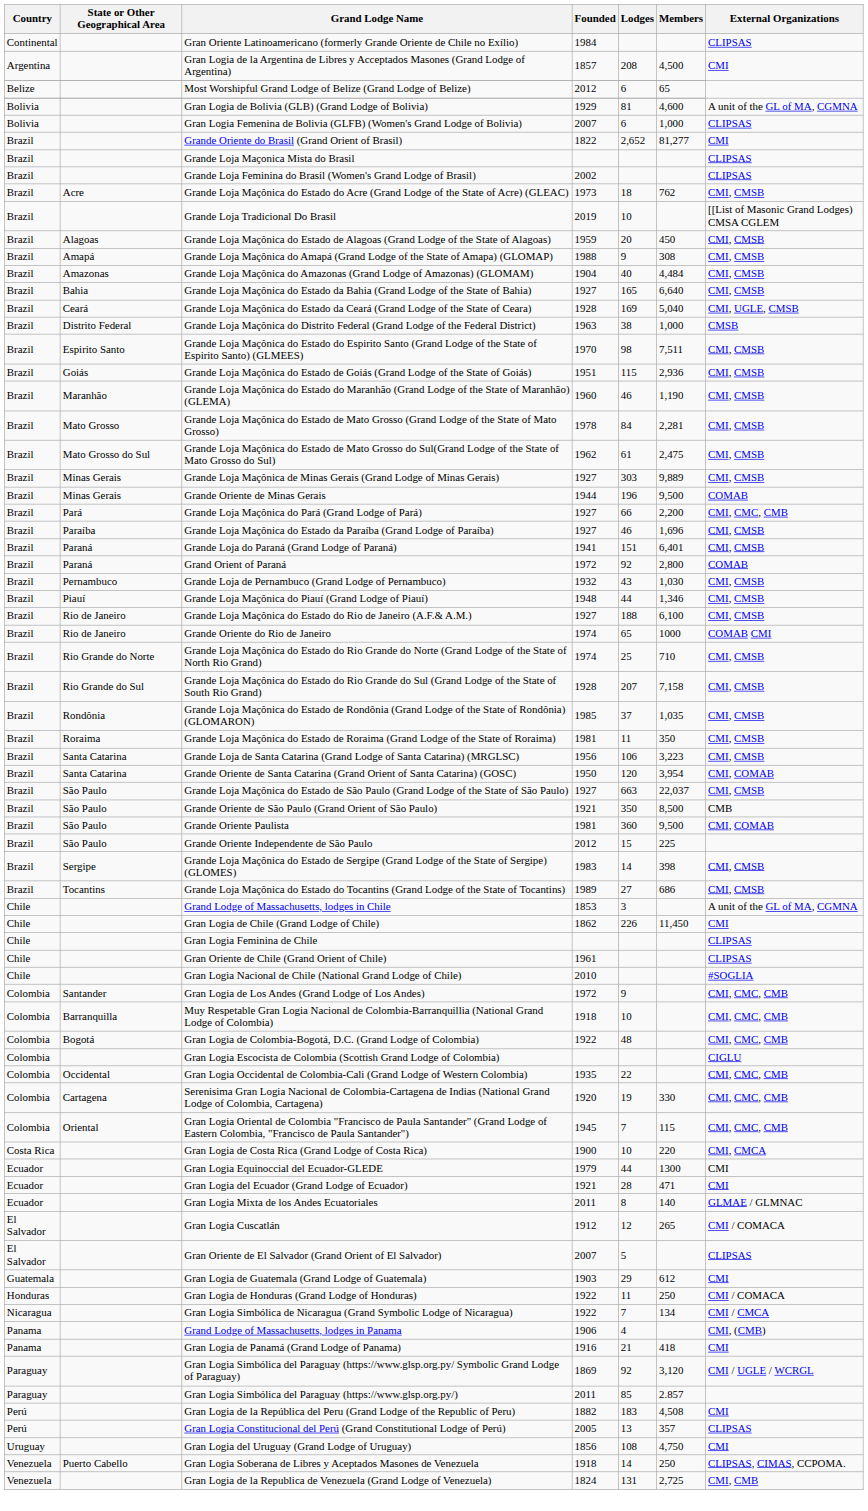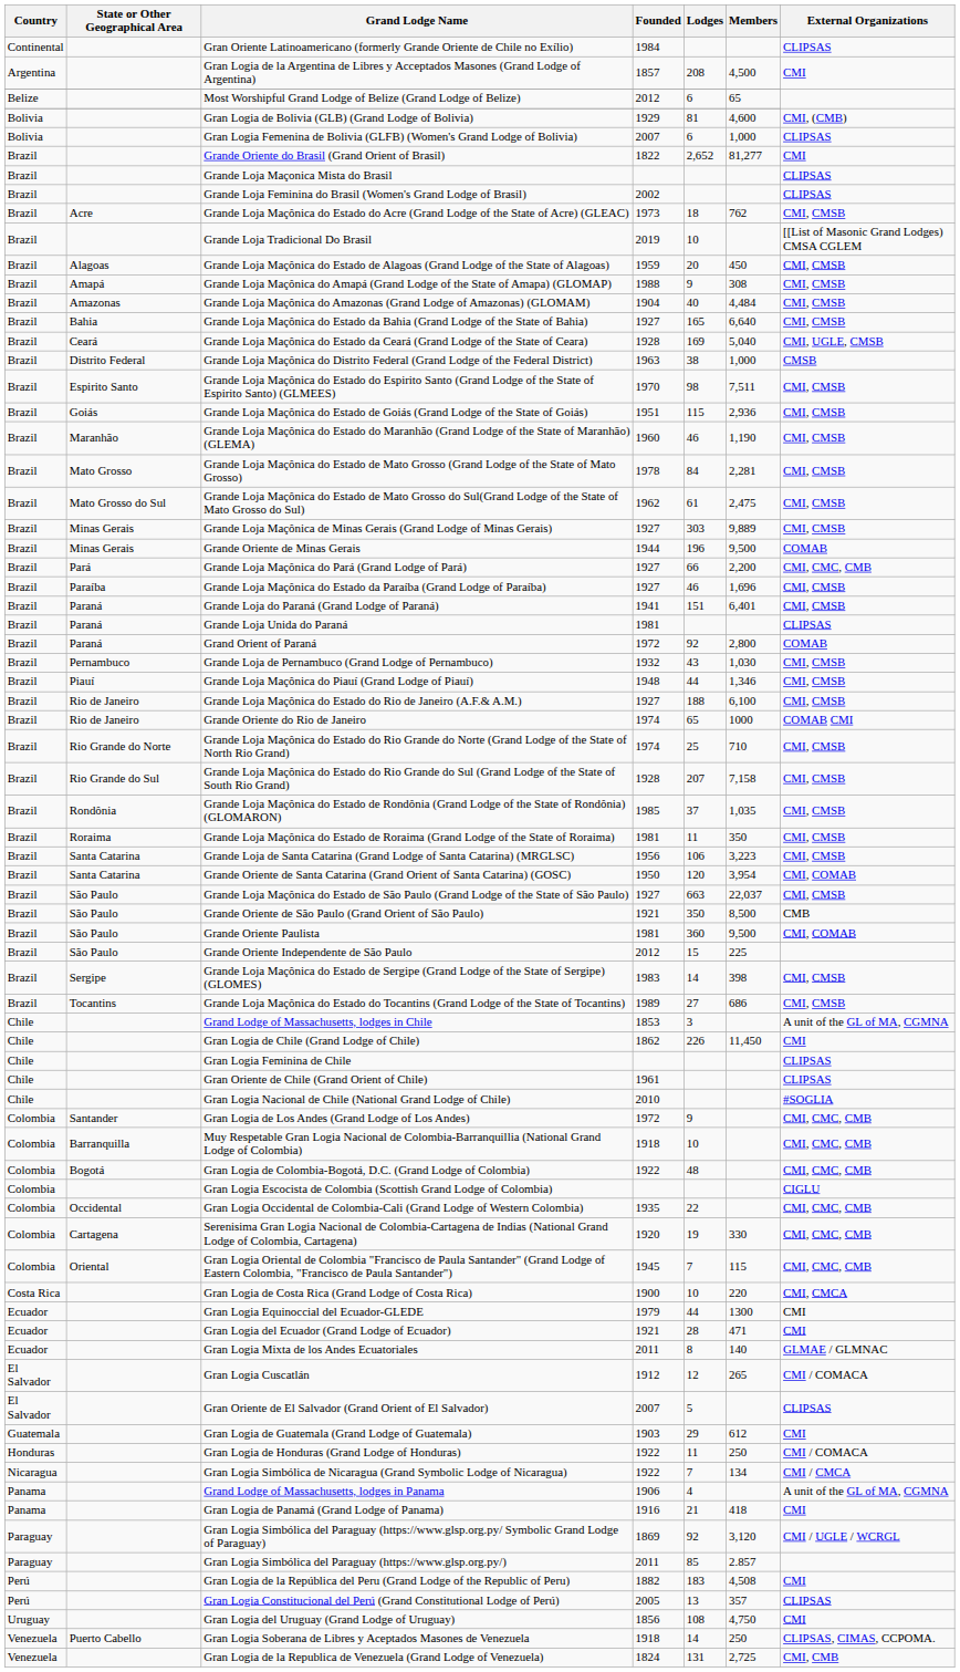Gran Logia de Bolivia (GLB) (Grand Lodge of Bolivia) | External Organizations: A unit of the GL of MA, CGMNA -> CMI, (CMB)
+ row: Brazil | Paraná | Grande Loja Unida do Paraná | 1981 | CLIPSAS
Grand Lodge of Massachusetts, lodges in Panama | External Organizations: CMI, (CMB) -> A unit of the GL of MA, CGMNA
